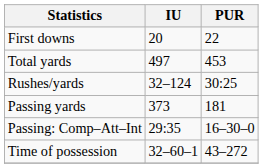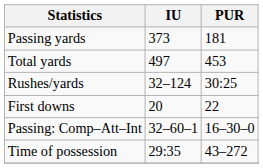rows swapped: First downs <-> Passing yards
Passing: Comp–Att–Int | IU: 29:35 -> 32–60–1
Time of possession | IU: 32–60–1 -> 29:35
